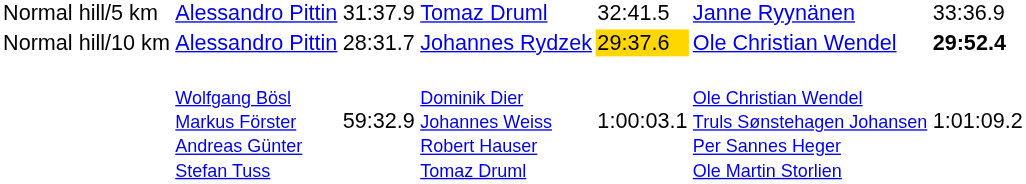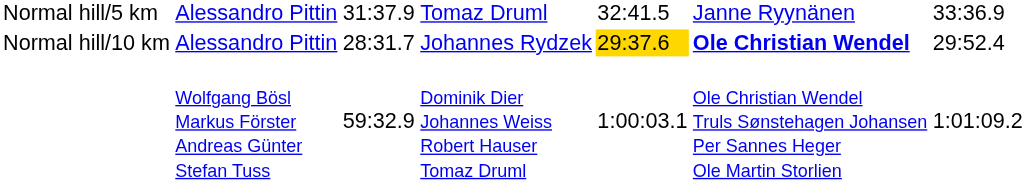Normal hill/10 km | column 6: normal -> bold
Normal hill/10 km | column 7: bold -> normal
